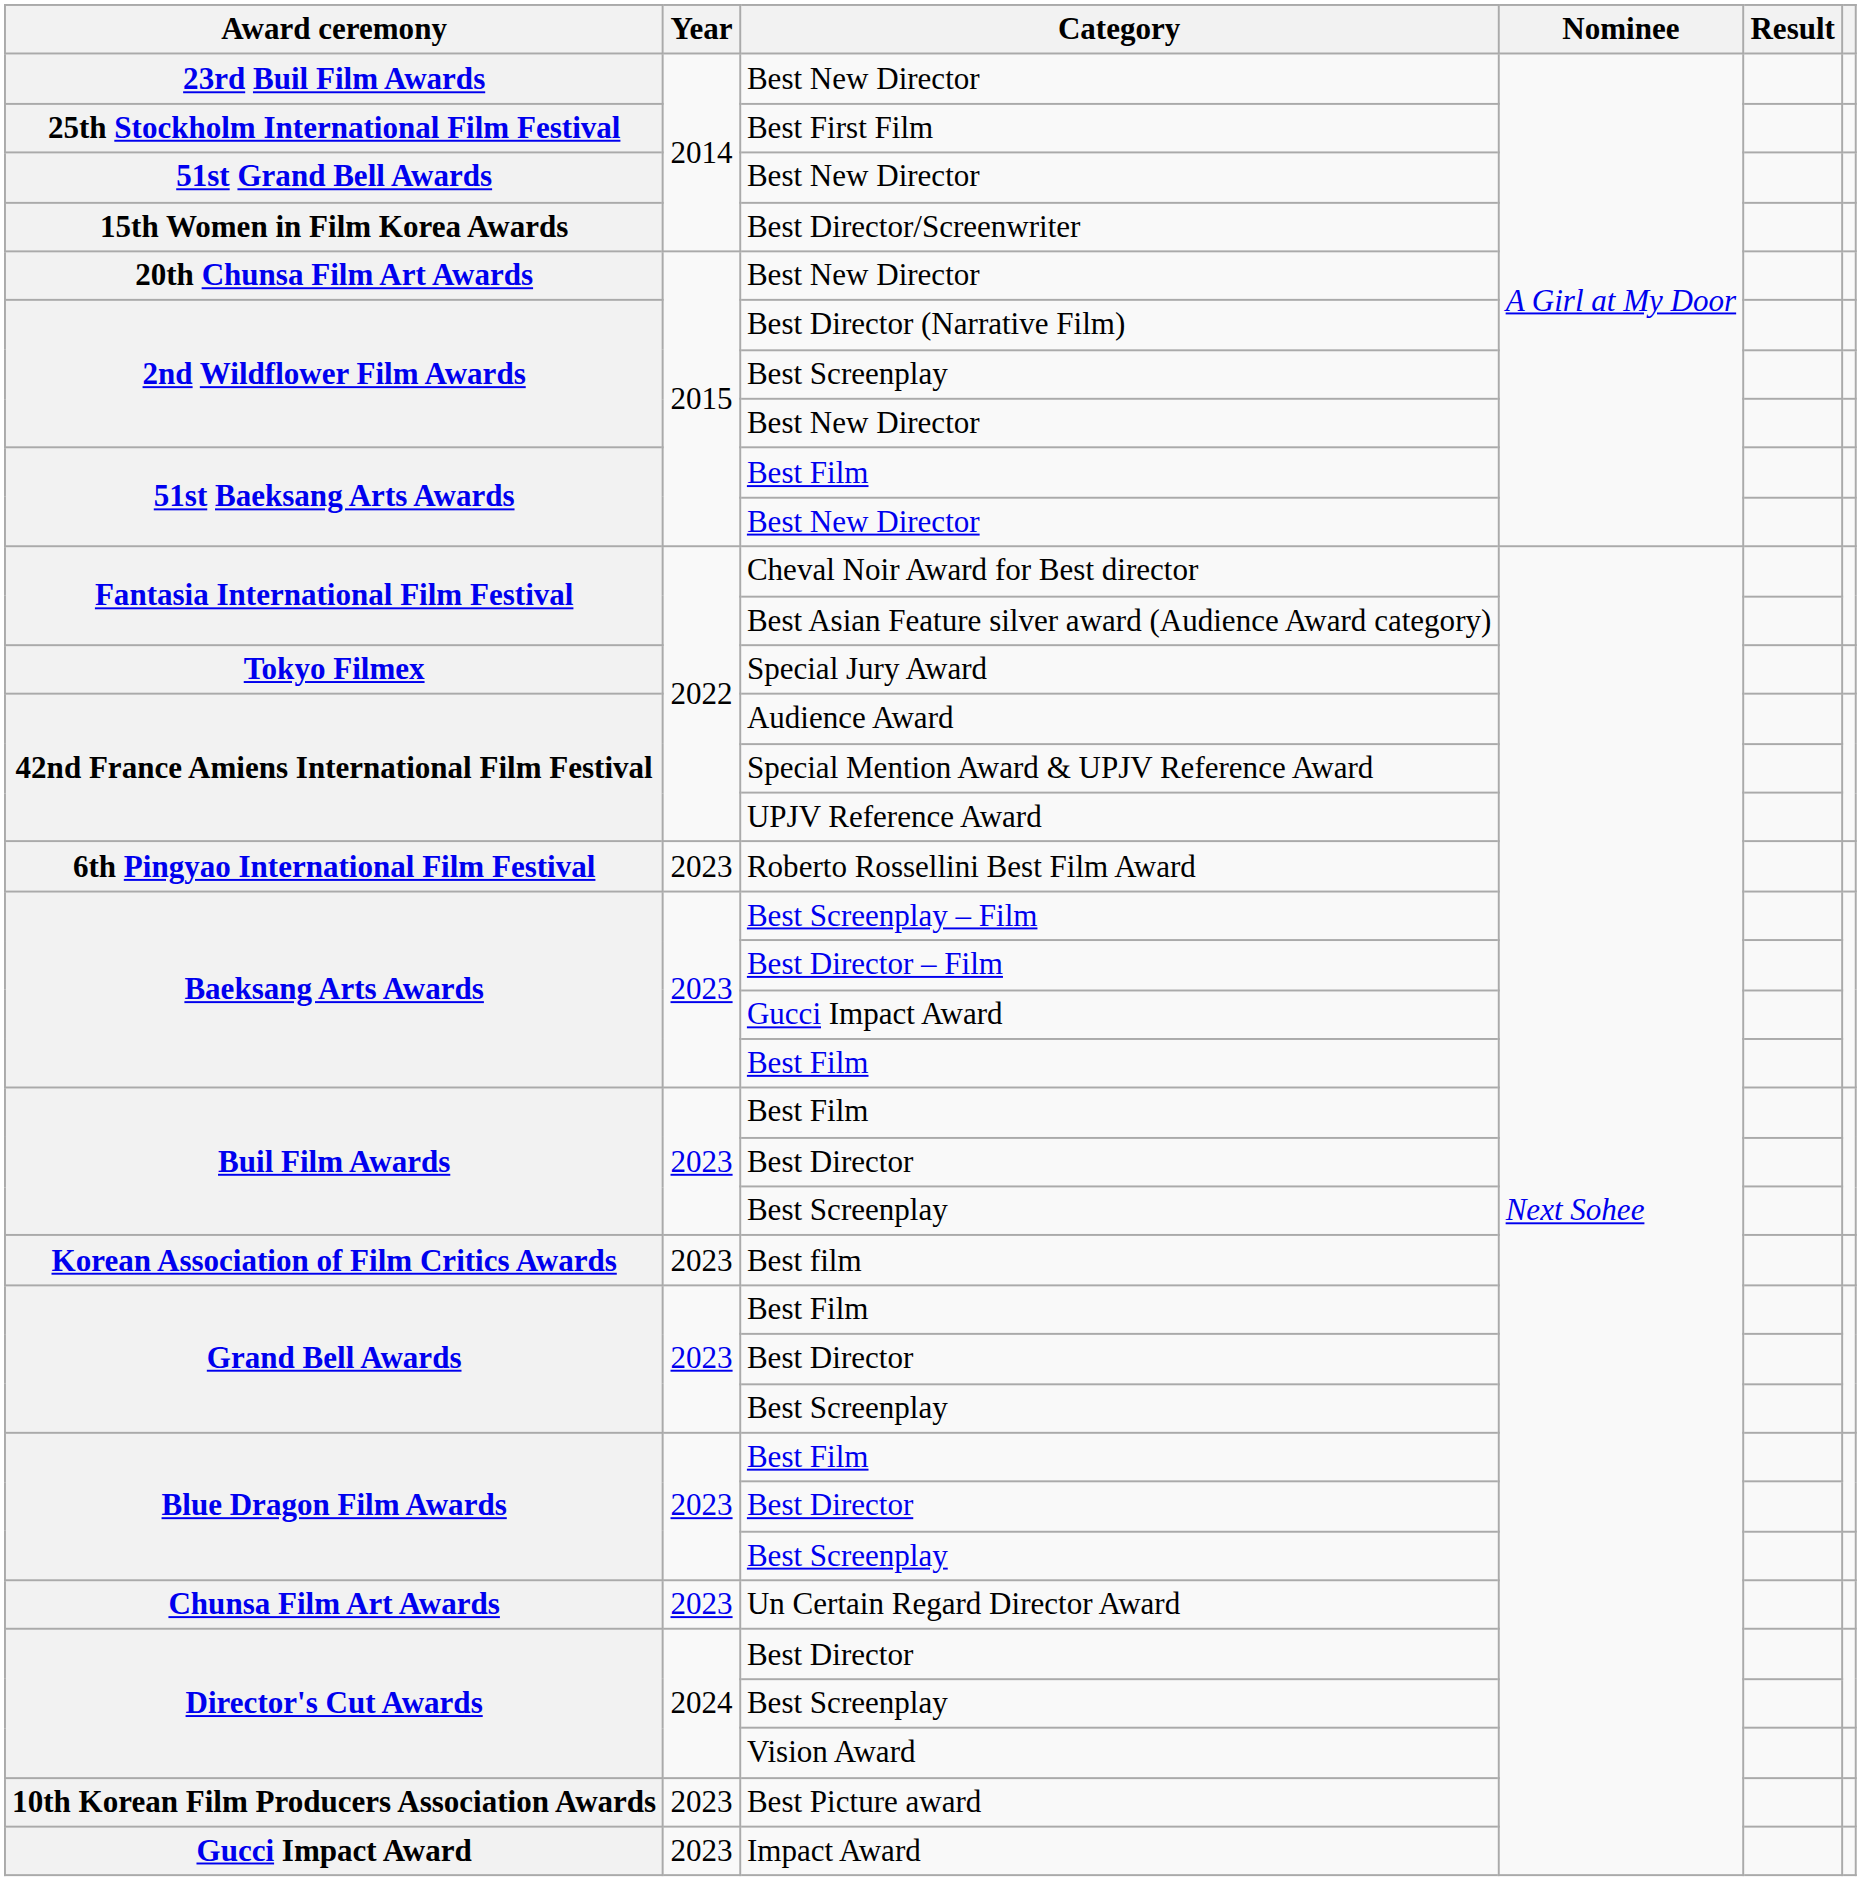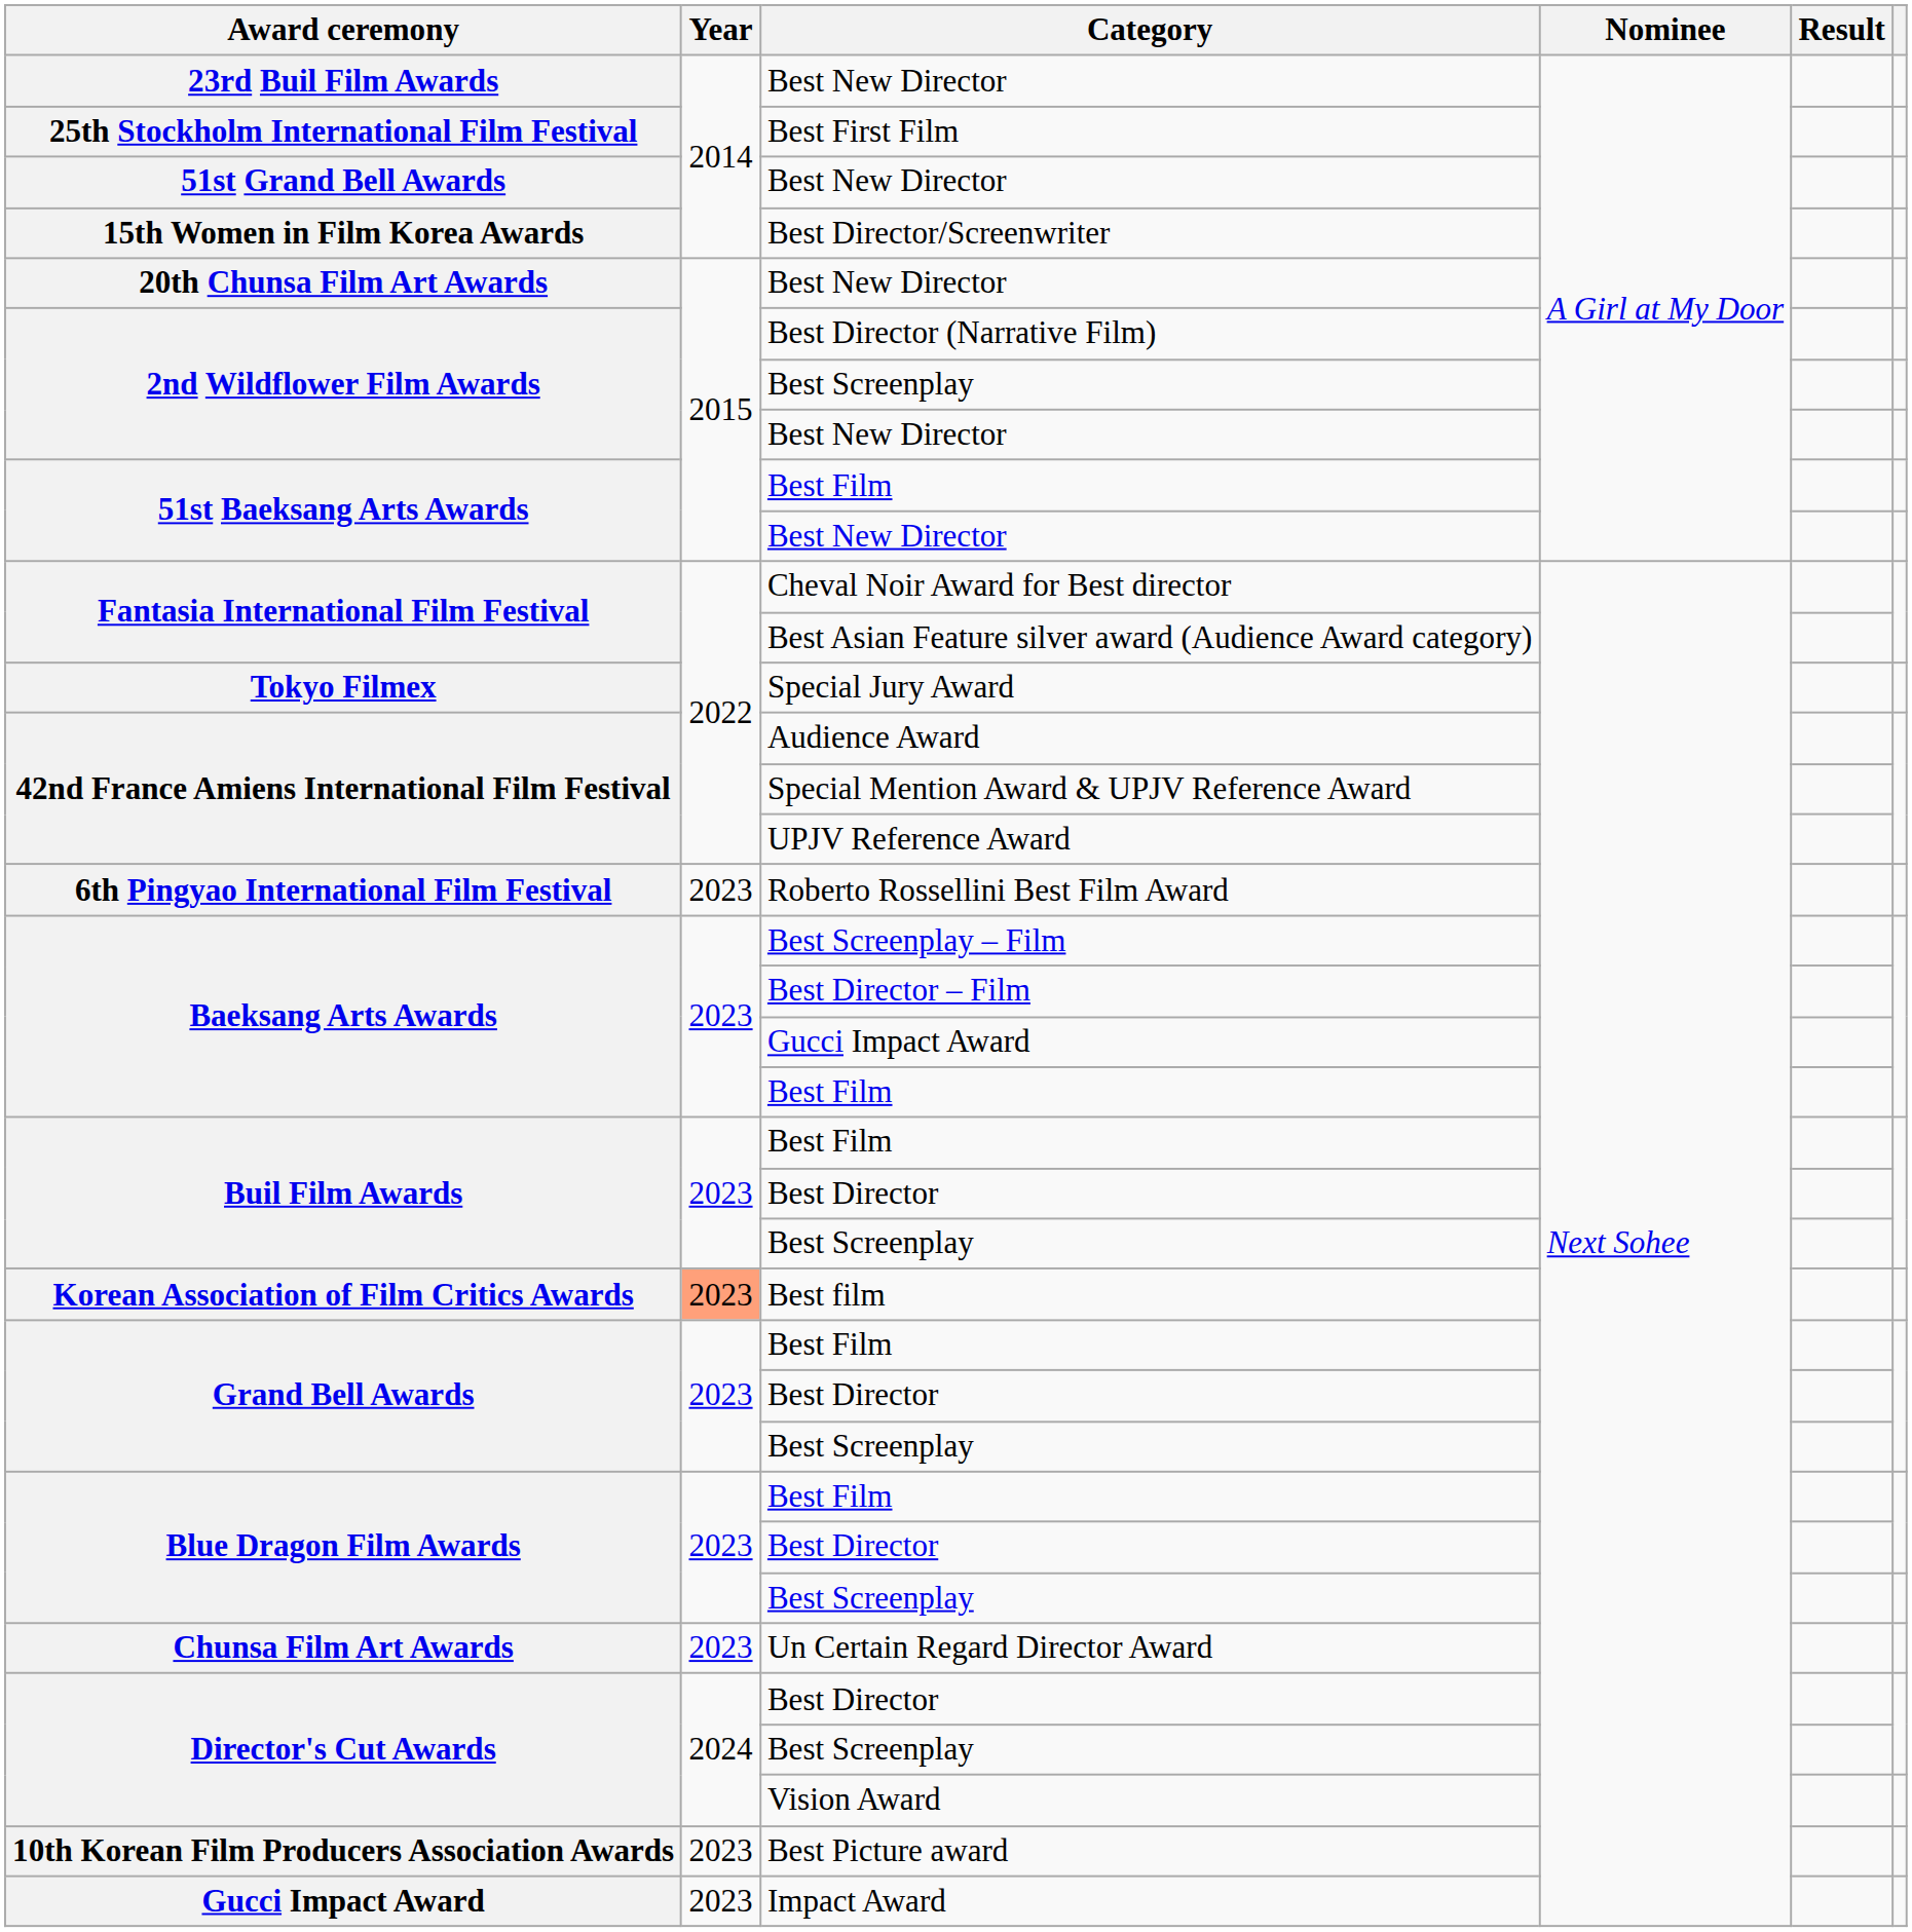Best film | Year: no background -> lightsalmon background
